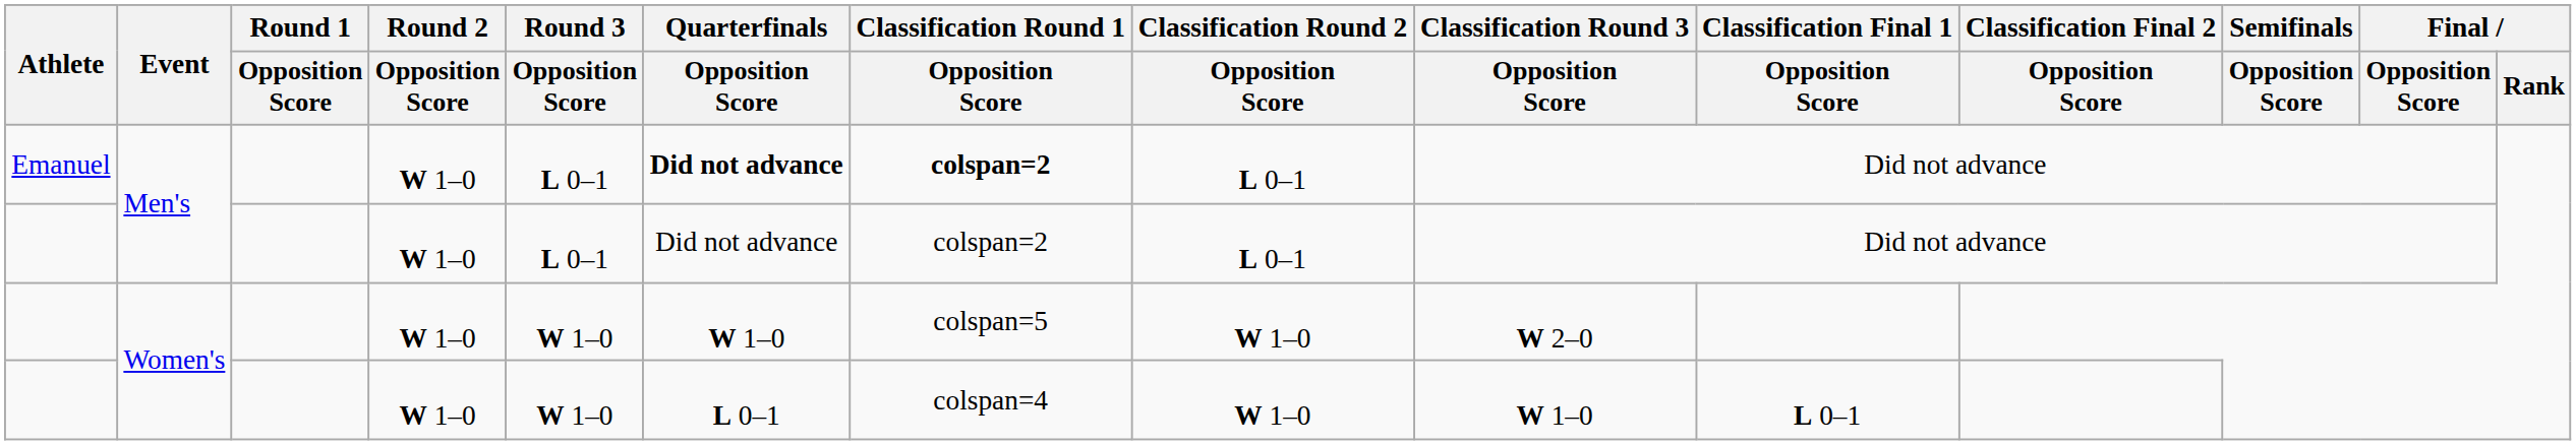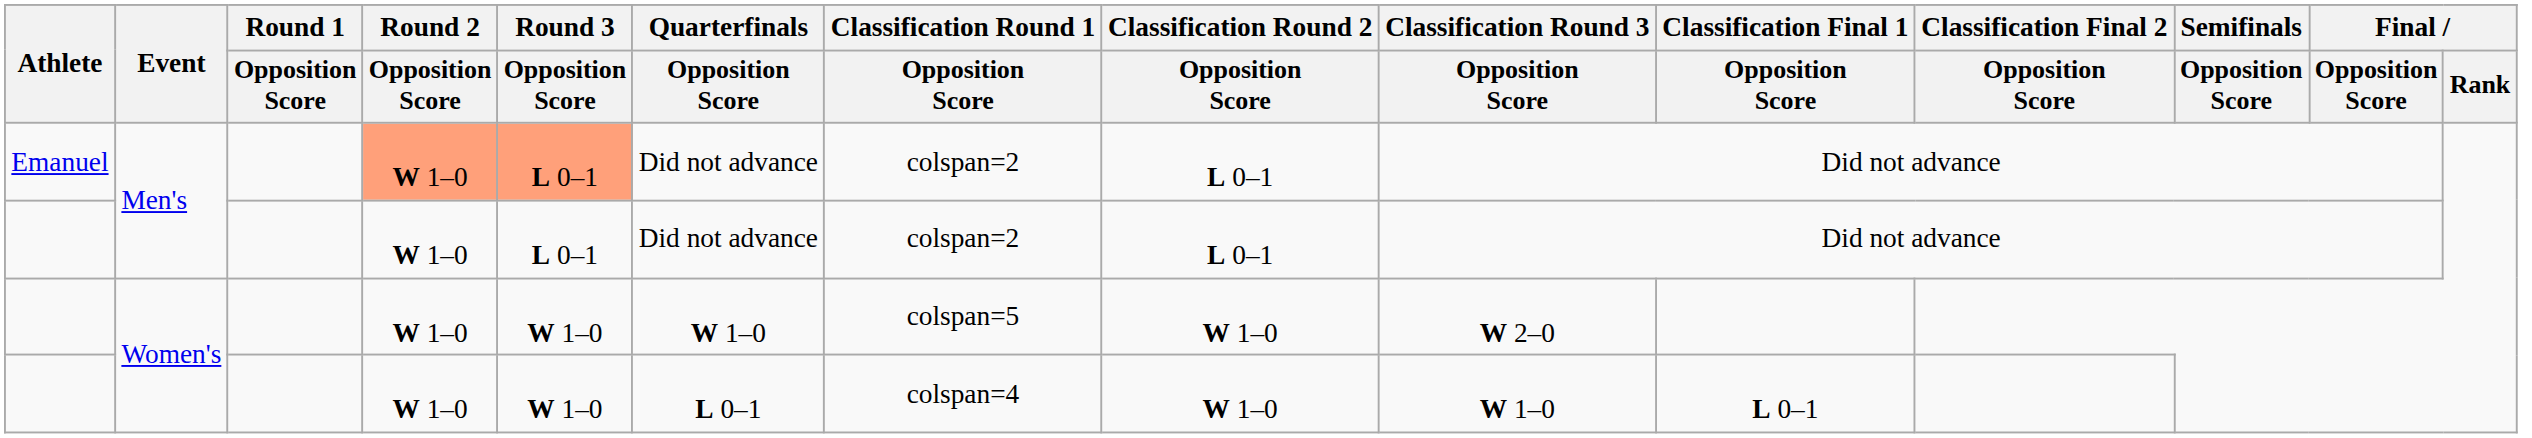Emanuel | Round 2 / Opposition Score: no background -> lightsalmon background
Emanuel | Round 3 / Opposition Score: no background -> lightsalmon background
Emanuel | Quarterfinals / Opposition Score: bold -> normal
Emanuel | Classification Round 1 / Opposition Score: bold -> normal
